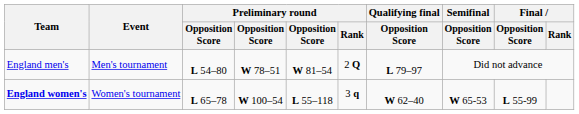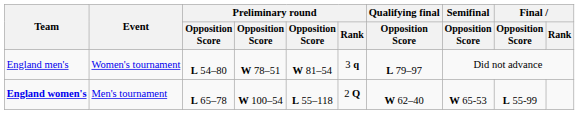England men's | Event: Men's tournament -> Women's tournament
England men's | Preliminary round / Rank: 2 Q -> 3 q
England women's | Event: Women's tournament -> Men's tournament
England women's | Preliminary round / Rank: 3 q -> 2 Q
